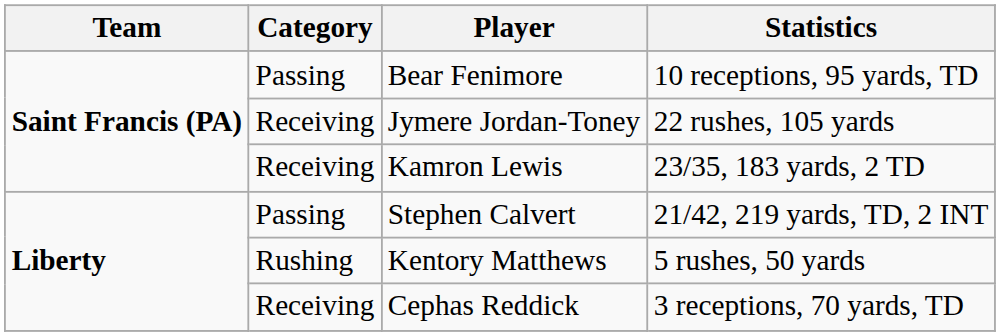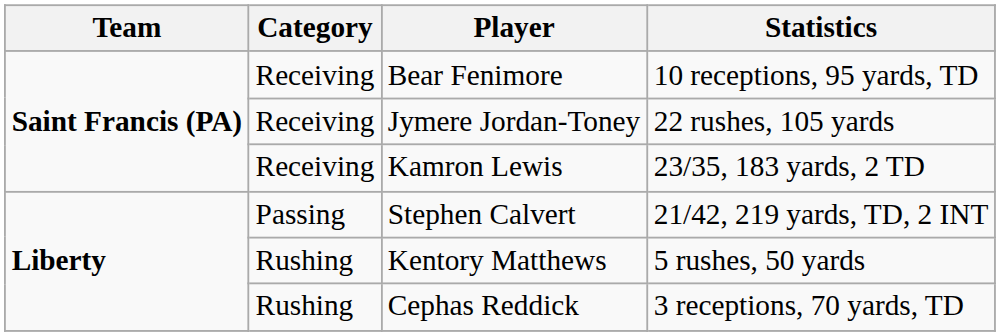Bear Fenimore | Category: Passing -> Receiving
Cephas Reddick | Category: Receiving -> Rushing
